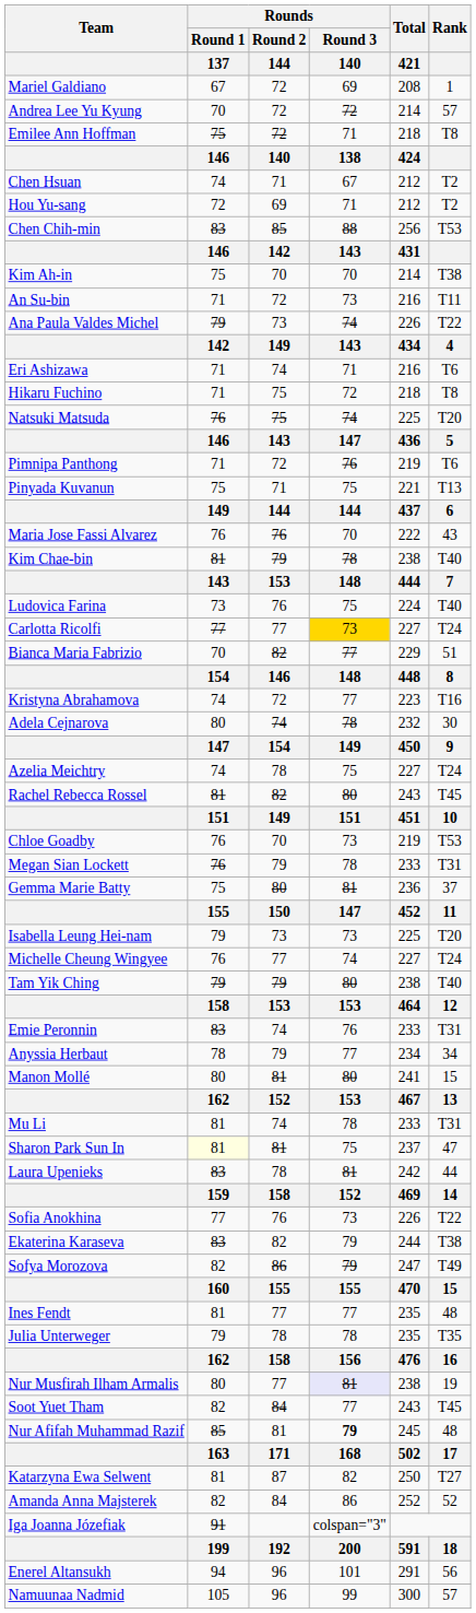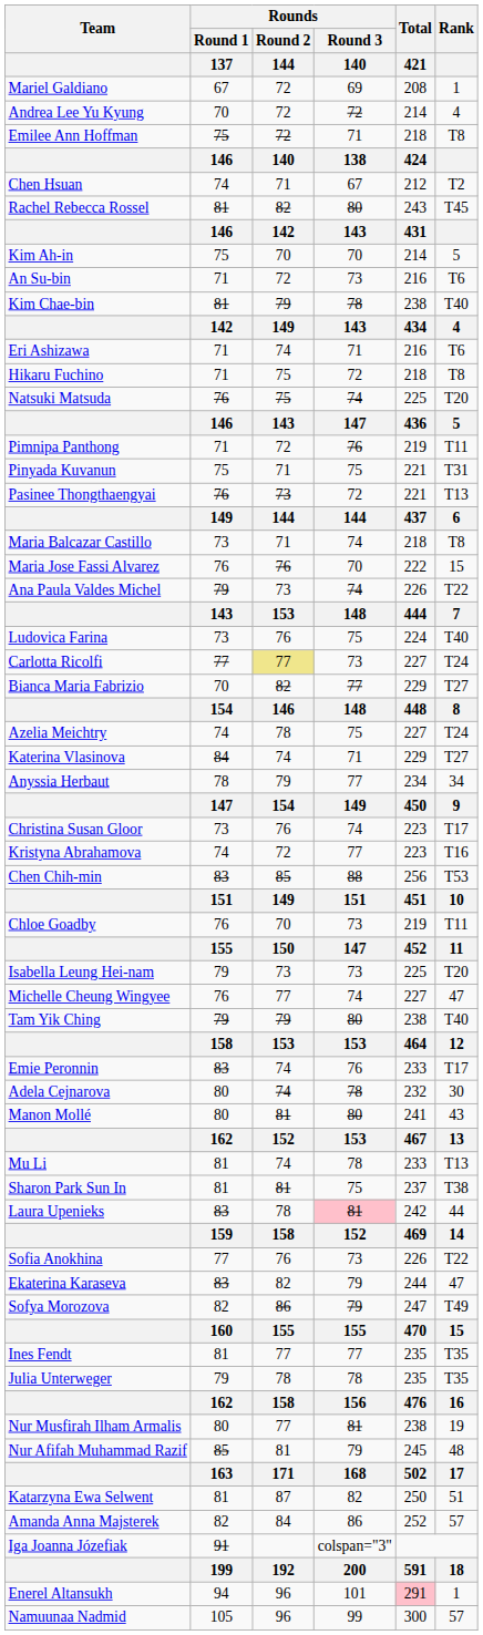Andrea Lee Yu Kyung | Rank: 57 -> 4
- row: Hou Yu-sang | 72 | 69 | 71 | 212 | T2
rows swapped: Chen Chih-min <-> Rachel Rebecca Rossel
Kim Ah-in | Rank: T38 -> 5
An Su-bin | Rank: T11 -> T6
rows swapped: Kim Chae-bin <-> Ana Paula Valdes Michel
Pimnipa Panthong | Rank: T6 -> T11
Pinyada Kuvanun | Rank: T13 -> T31
+ row: Pasinee Thongthaengyai | 76 | 73 | 72 | 221 | T13
+ row: Maria Balcazar Castillo | 73 | 71 | 74 | 218 | T8
Maria Jose Fassi Alvarez | Rank: 43 -> 15
Carlotta Ricolfi | Rounds / Round 2 / 144: no background -> khaki background
Carlotta Ricolfi | Rounds / Round 3 / 140: gold background -> no background
Bianca Maria Fabrizio | Rank: 51 -> T27
rows swapped: Kristyna Abrahamova <-> Azelia Meichtry
+ row: Katerina Vlasinova | 84 | 74 | 71 | 229 | T27
rows swapped: Adela Cejnarova <-> Anyssia Herbaut
+ row: Christina Susan Gloor | 73 | 76 | 74 | 223 | T17
Chloe Goadby | Rank: T53 -> T11
- row: Megan Sian Lockett | 76 | 79 | 78 | 233 | T31
- row: Gemma Marie Batty | 75 | 80 | 81 | 236 | 37
Michelle Cheung Wingyee | Rank: T24 -> 47
Emie Peronnin | Rank: T31 -> T17
Manon Mollé | Rank: 15 -> 43
Mu Li | Rank: T31 -> T13
Sharon Park Sun In | Rounds / Round 1 / 137: lightyellow background -> no background
Sharon Park Sun In | Rank: 47 -> T38
Laura Upenieks | Rounds / Round 3 / 140: no background -> pink background
Ekaterina Karaseva | Rank: T38 -> 47
Ines Fendt | Rank: 48 -> T35
Nur Musfirah Ilham Armalis | Rounds / Round 3 / 140: lavender background -> no background
- row: Soot Yuet Tham | 82 | 84 | 77 | 243 | T45
Nur Afifah Muhammad Razif | Rounds / Round 3 / 140: bold -> normal
Katarzyna Ewa Selwent | Rank: T27 -> 51
Amanda Anna Majsterek | Rank: 52 -> 57
Enerel Altansukh | Total / 421: no background -> pink background
Enerel Altansukh | Rank: 56 -> 1
